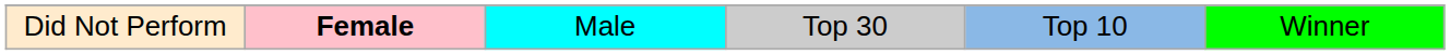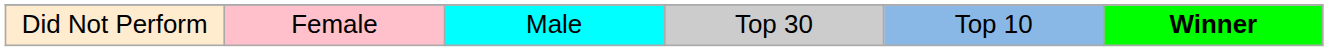Did Not Perform | column 2: bold -> normal
Did Not Perform | column 6: normal -> bold
